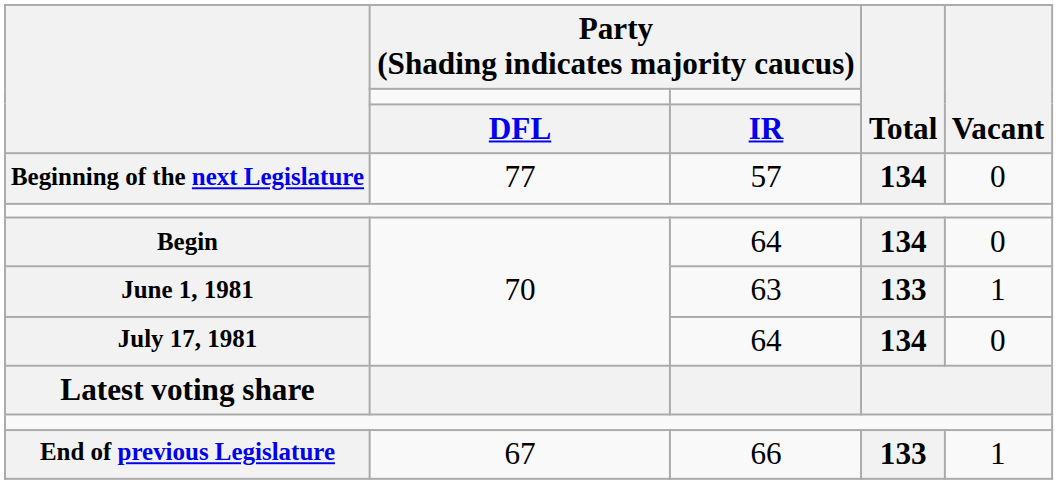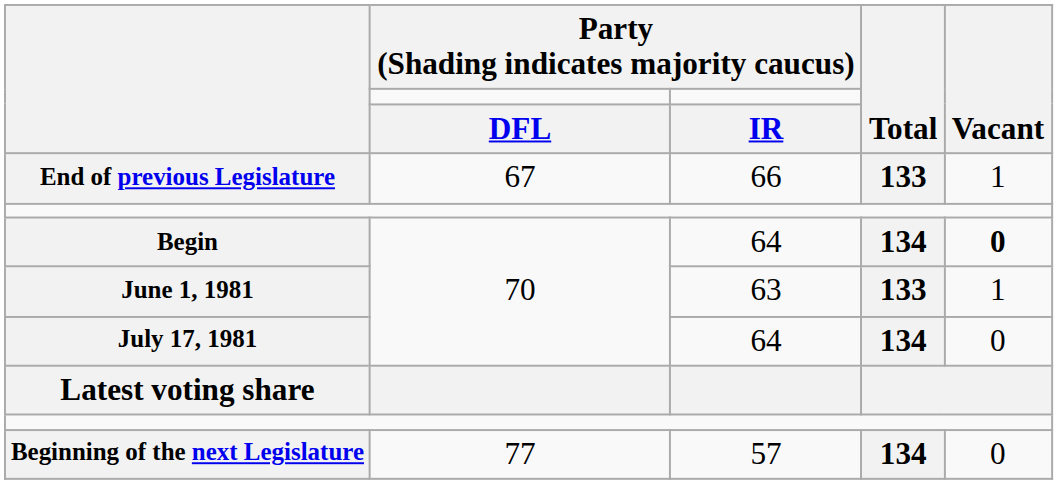rows swapped: End of previous Legislature <-> Beginning of the next Legislature
Begin | Vacant: normal -> bold
